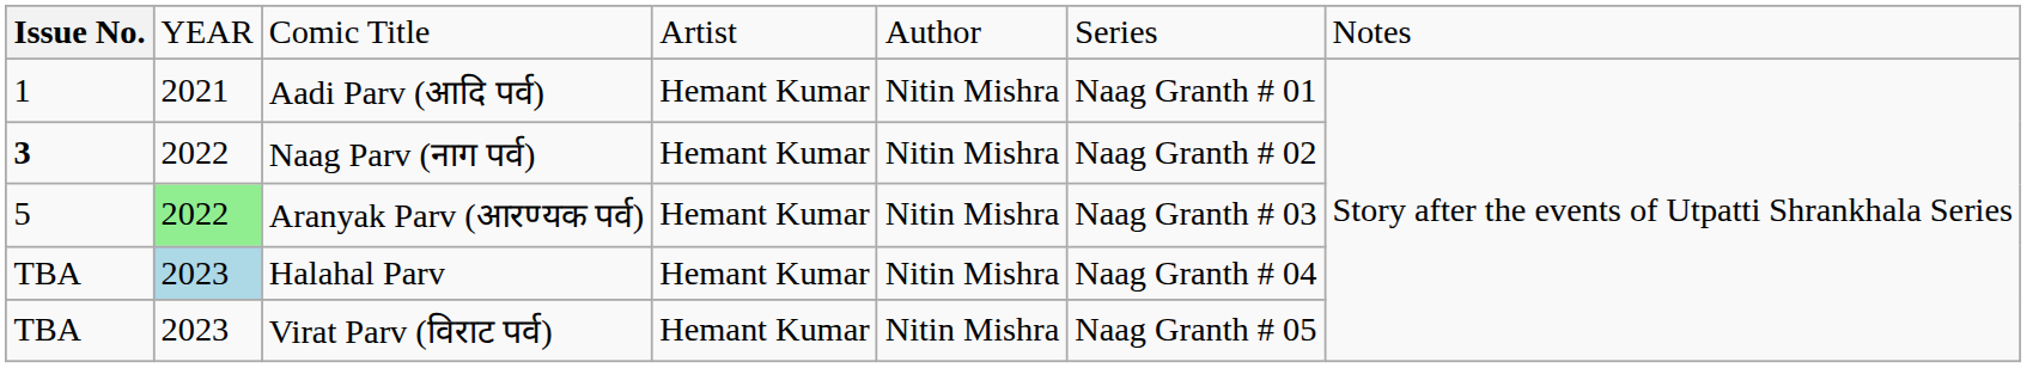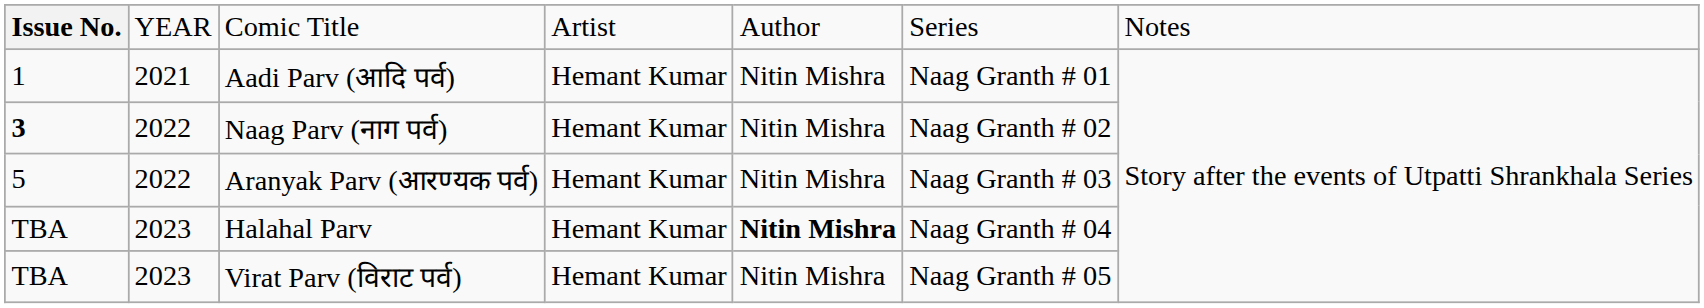Aranyak Parv (आरण्यक पर्व) | column 2: lightgreen background -> no background
Halahal Parv | column 2: lightblue background -> no background
Halahal Parv | column 5: normal -> bold
